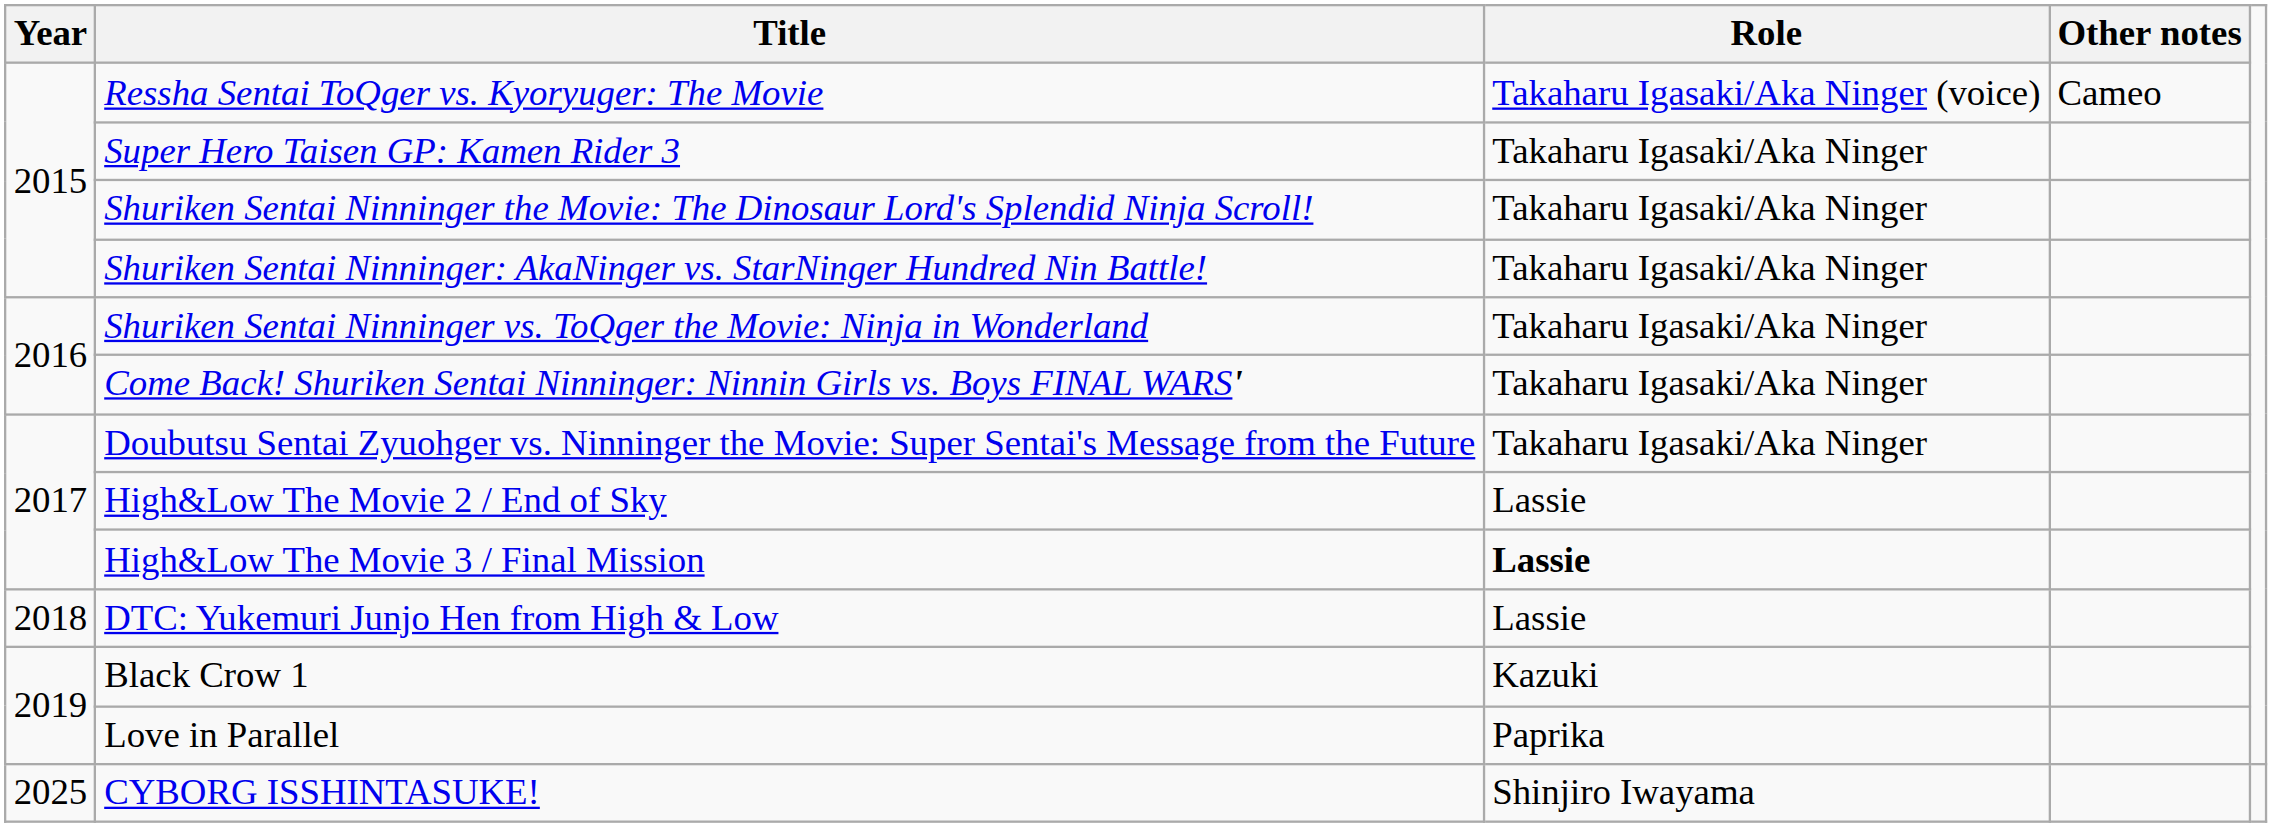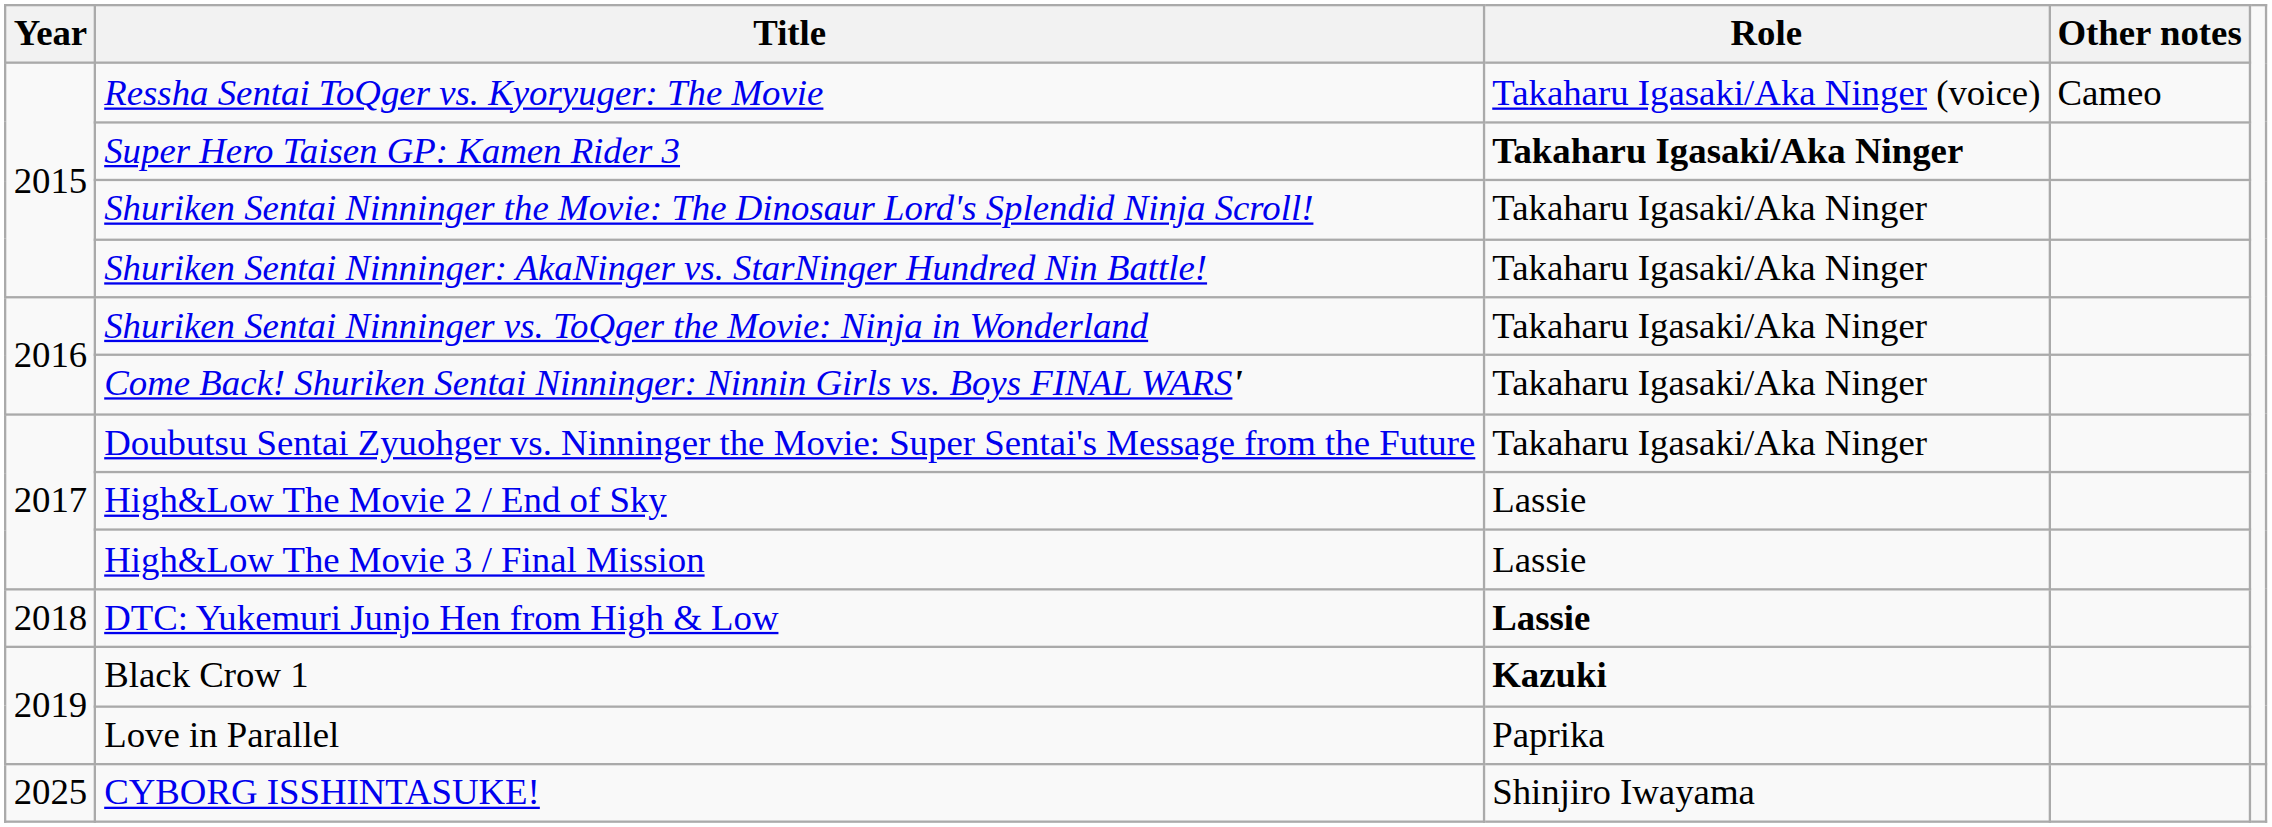Super Hero Taisen GP: Kamen Rider 3 | Role: normal -> bold
High&Low The Movie 3 / Final Mission | Role: bold -> normal
DTC: Yukemuri Junjo Hen from High & Low | Role: normal -> bold
Black Crow 1 | Role: normal -> bold
